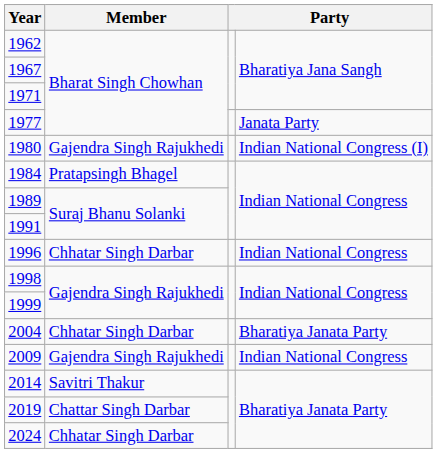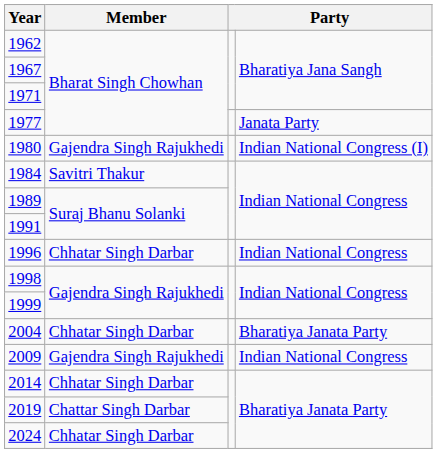1984 | Member: Pratapsingh Bhagel -> Savitri Thakur
2014 | Member: Savitri Thakur -> Chhatar Singh Darbar
